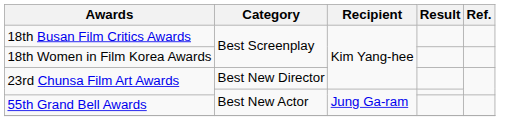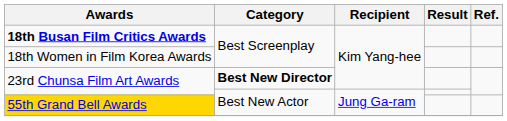18th Busan Film Critics Awards | Awards: normal -> bold
23rd Chunsa Film Art Awards / Best New Director | Category: normal -> bold
55th Grand Bell Awards | Awards: no background -> gold background
